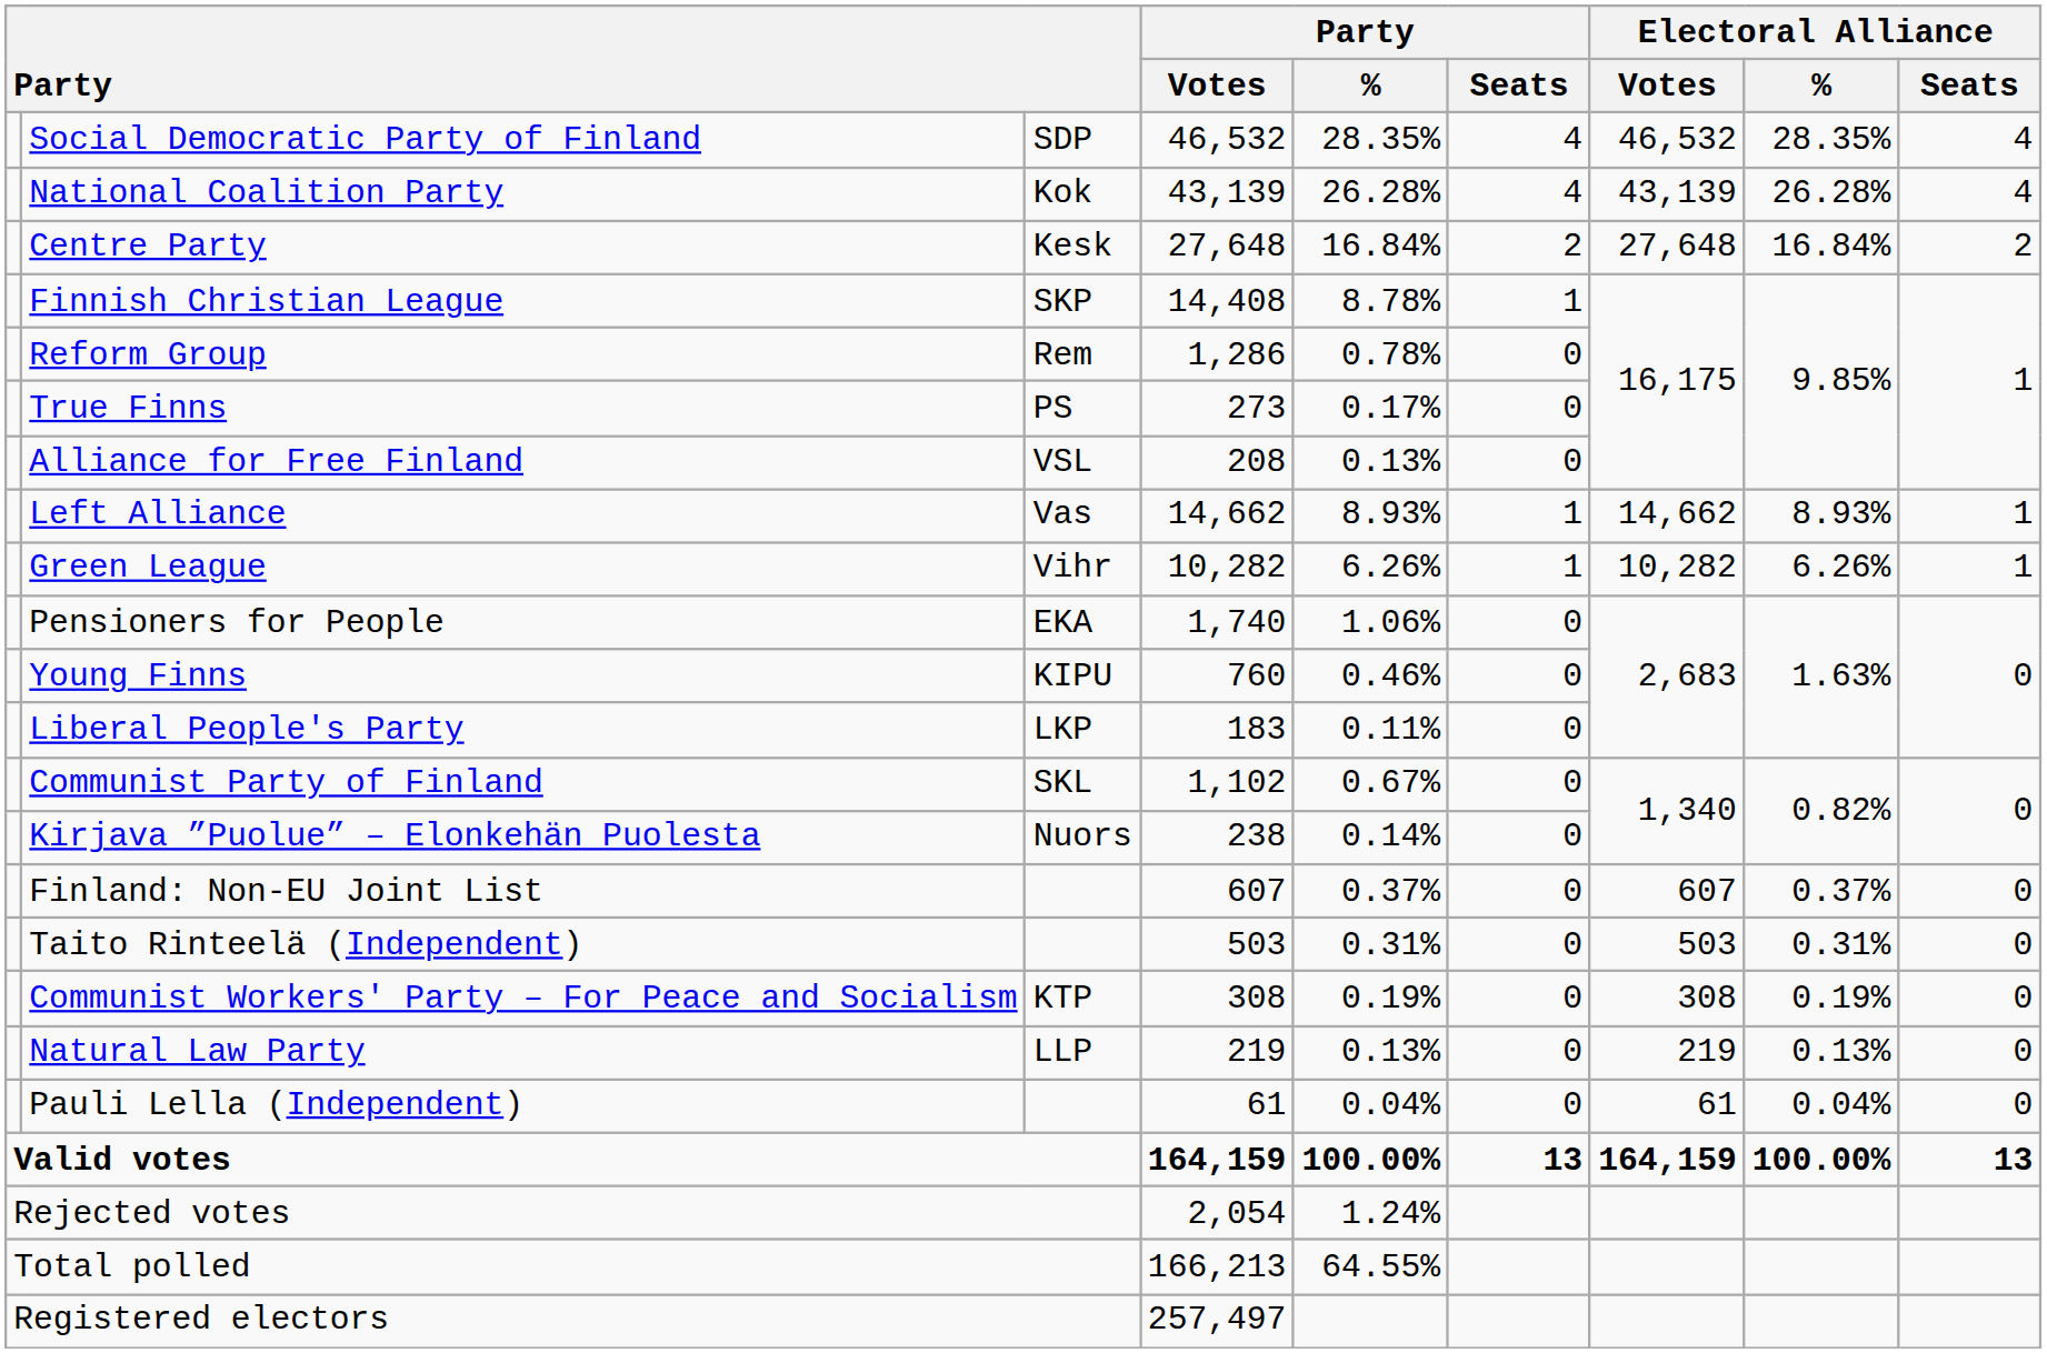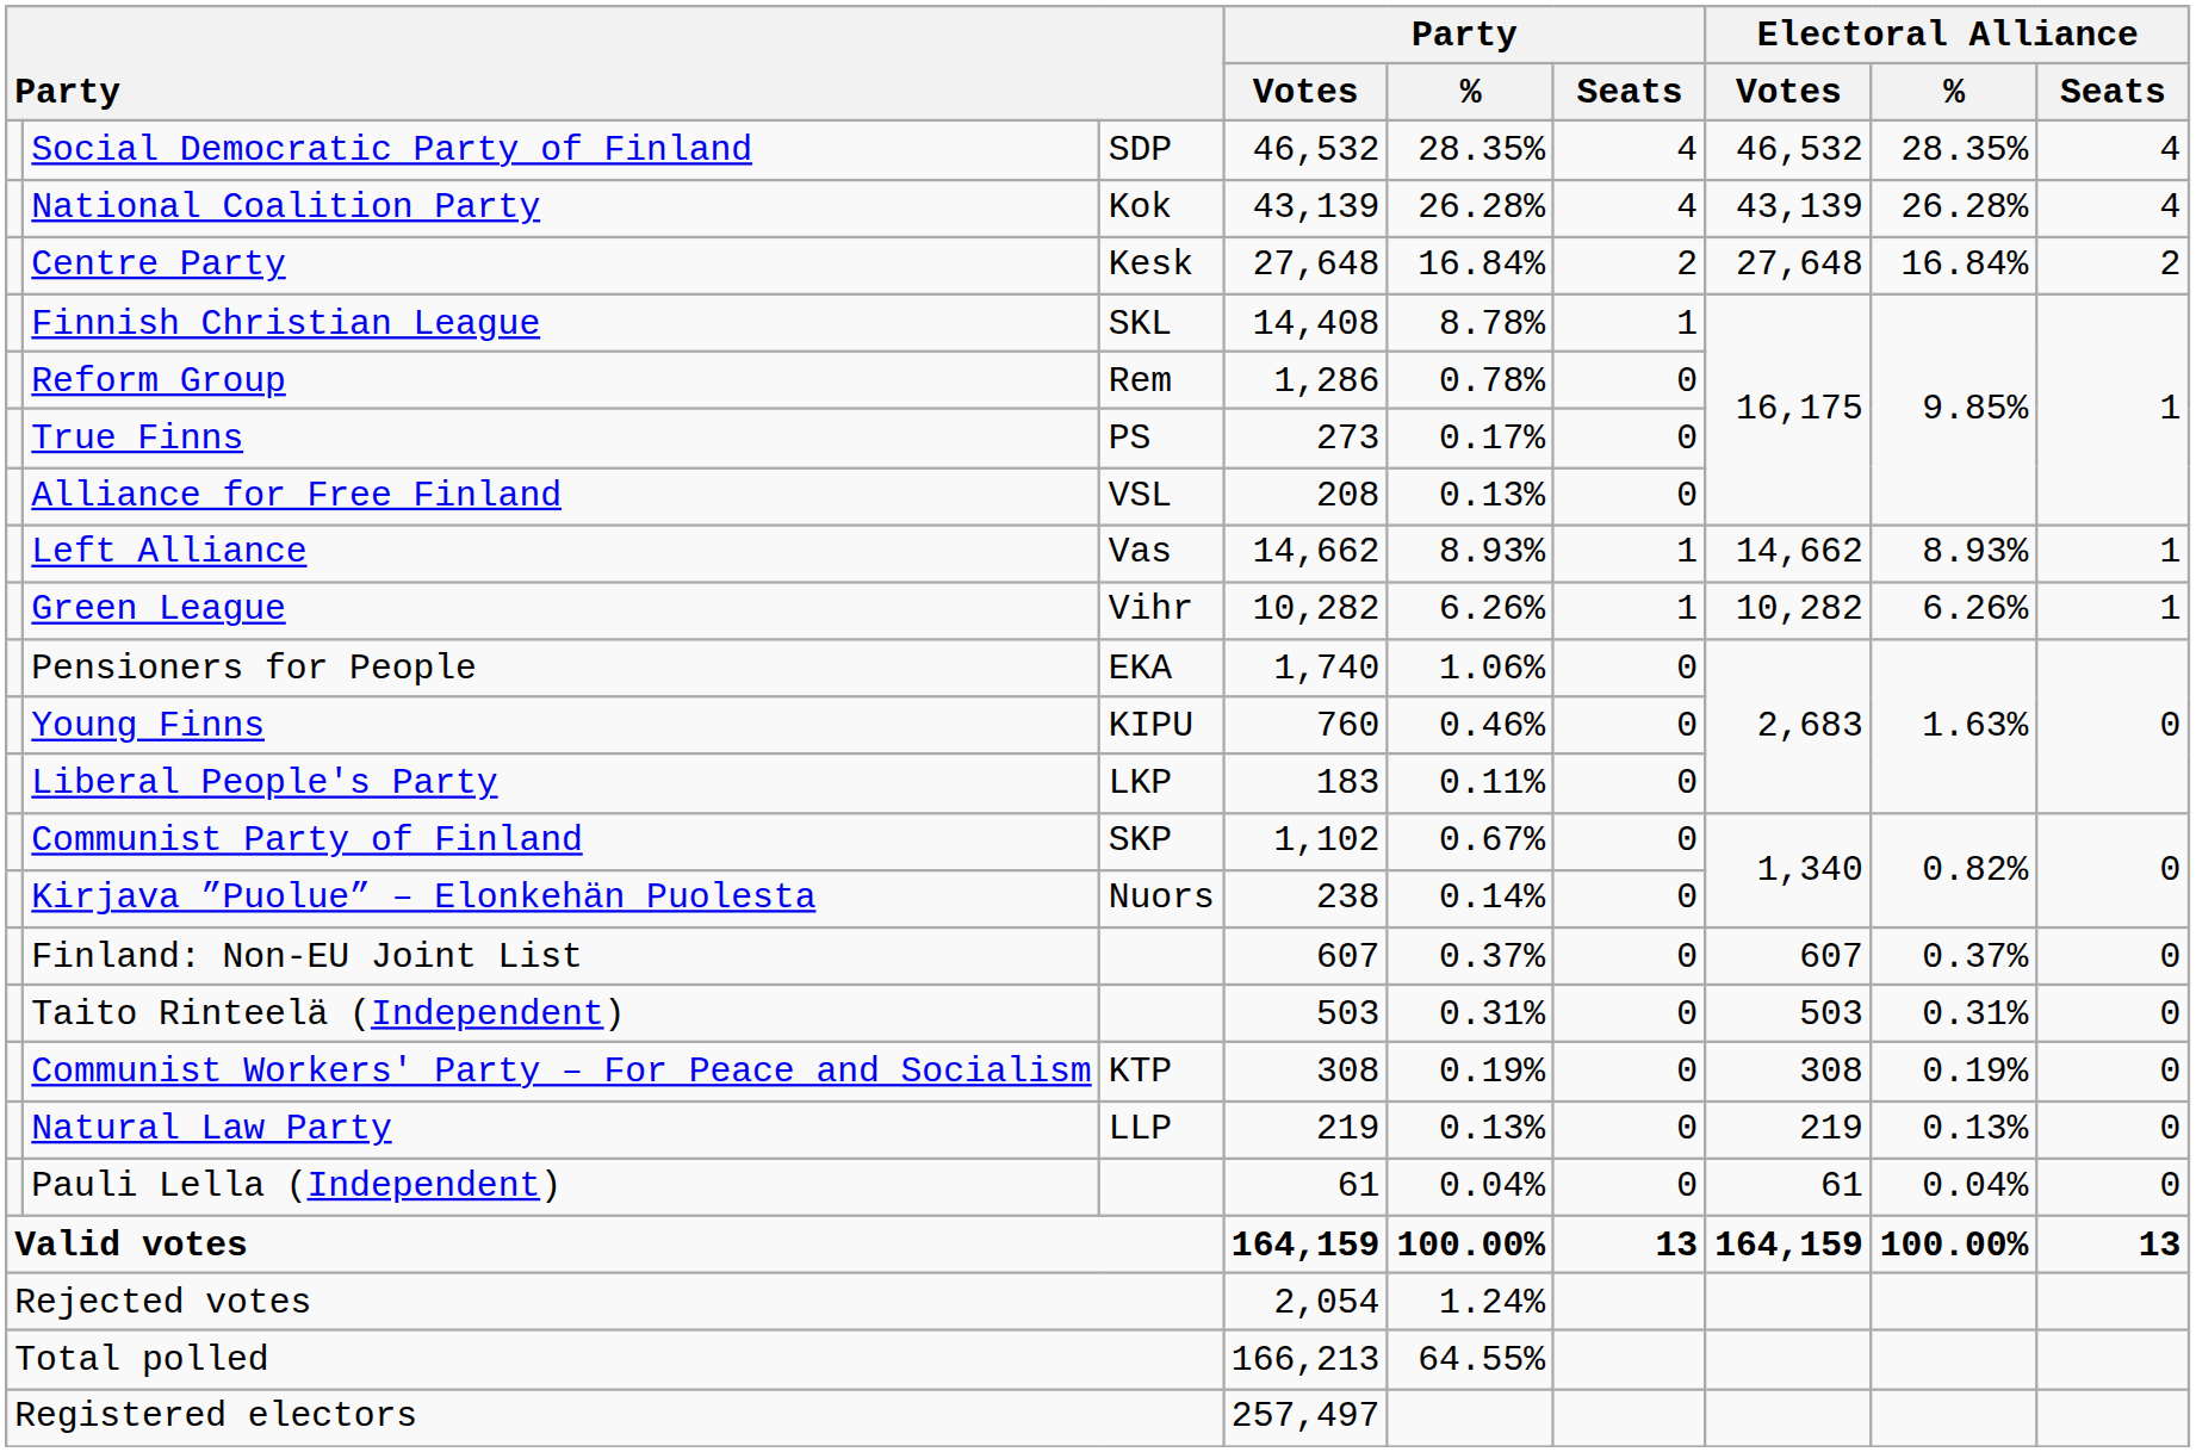Finnish Christian League | column 3: SKP -> SKL
Communist Party of Finland | column 3: SKL -> SKP
